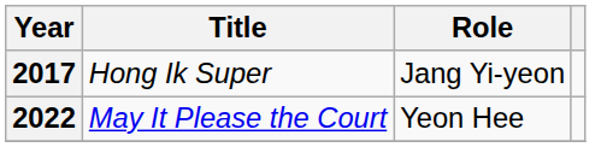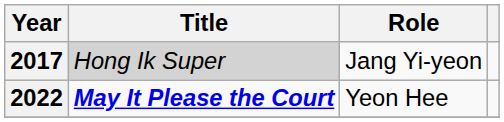2017 | Title: no background -> lightgrey background
2022 | Title: normal -> bold
